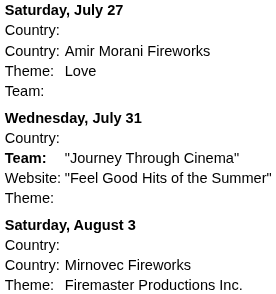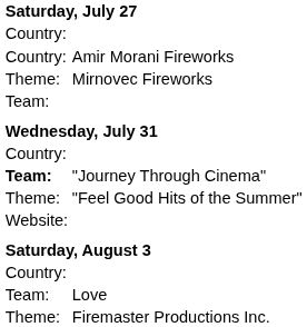row 4 | column 2: Love -> Mirnovec Fireworks
row 9 | column 1: Website: -> Theme:
row 10 | column 1: Theme: -> Website:
row 13 | column 1: Country: -> Team:
row 13 | column 2: Mirnovec Fireworks -> Love
